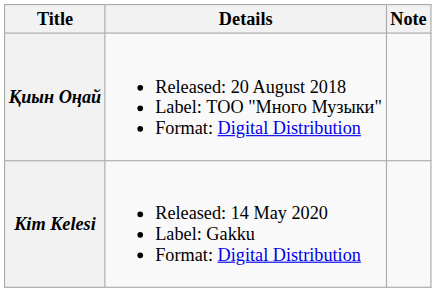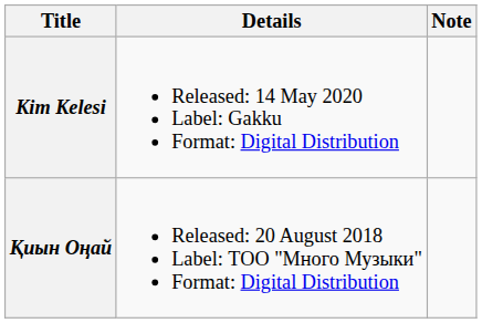rows swapped: Қиын Оңай <-> Kim Kelesi
